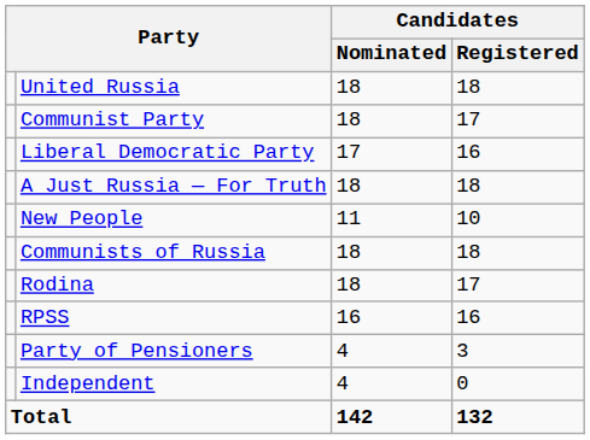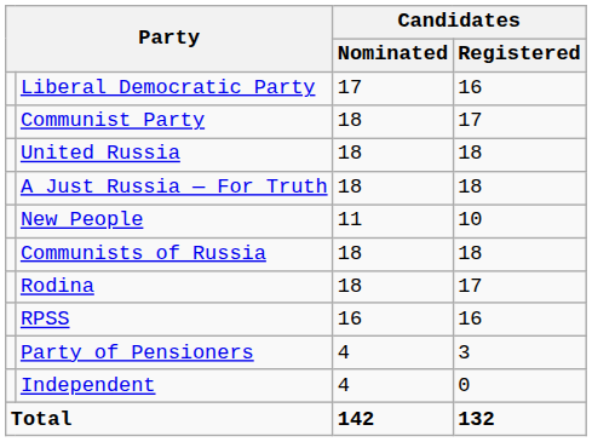rows swapped: United Russia <-> Liberal Democratic Party
